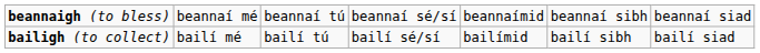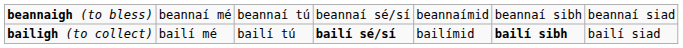bailigh (to collect) | column 4: normal -> bold
bailigh (to collect) | column 6: normal -> bold
